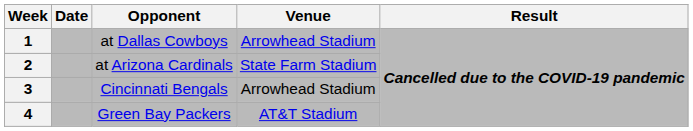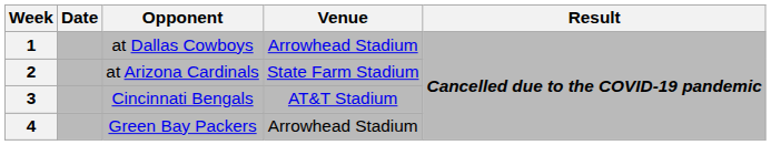3 | Venue: Arrowhead Stadium -> AT&T Stadium
4 | Venue: AT&T Stadium -> Arrowhead Stadium
